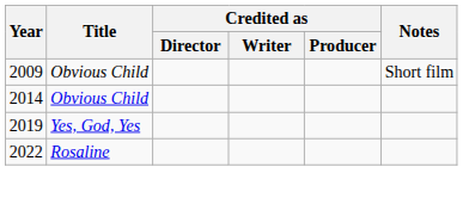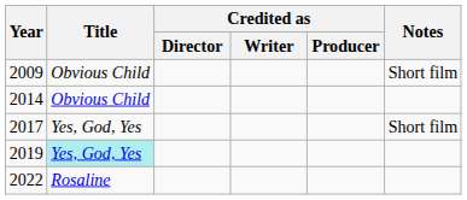+ row: 2017 | Yes, God, Yes | Short film
2019 | Title: no background -> paleturquoise background
